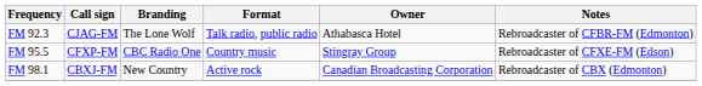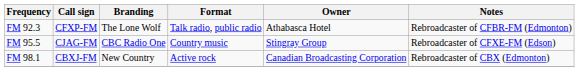FM 92.3 | Call sign: CJAG-FM -> CFXP-FM
FM 95.5 | Call sign: CFXP-FM -> CJAG-FM
